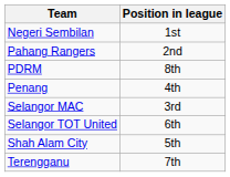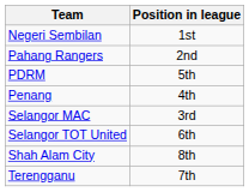PDRM | Position in league: 8th -> 5th
Shah Alam City | Position in league: 5th -> 8th
